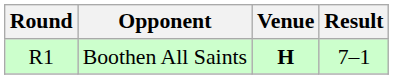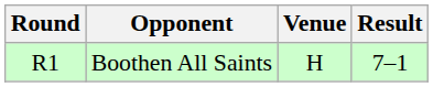row 2 | Venue: bold -> normal
